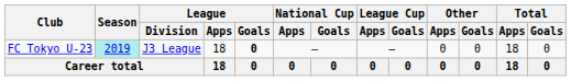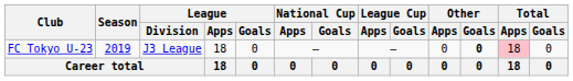FC Tokyo U-23 | Season: paleturquoise background -> no background
FC Tokyo U-23 | League / Goals: bold -> normal
FC Tokyo U-23 | Other / Goals: normal -> bold
FC Tokyo U-23 | Total / Apps: no background -> pink background
